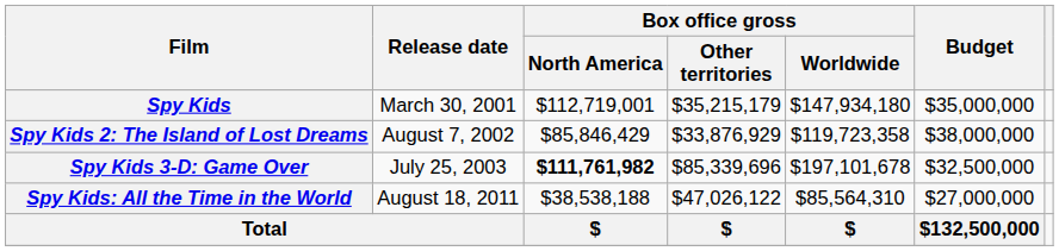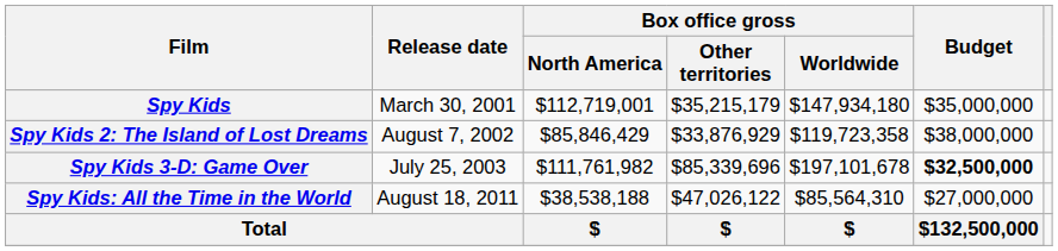Spy Kids 3-D: Game Over | Box office gross / North America: bold -> normal
Spy Kids 3-D: Game Over | Budget: normal -> bold
